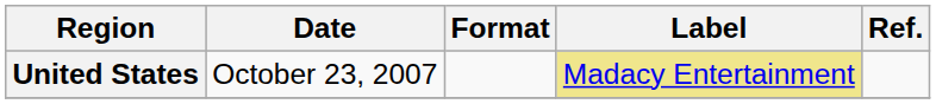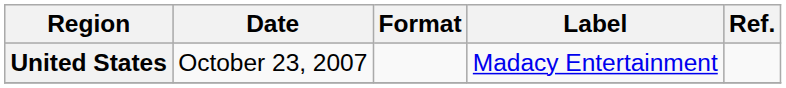United States | Label: khaki background -> no background
